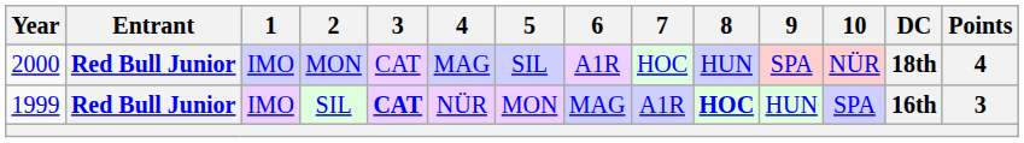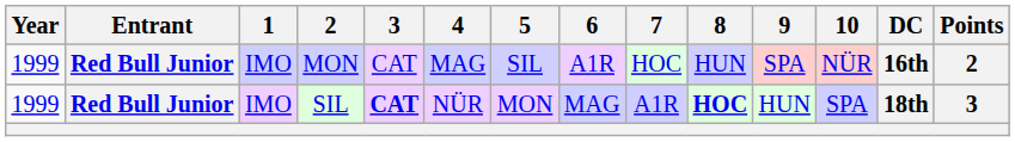row 2 | Year: 2000 -> 1999
row 2 | DC: 18th -> 16th
row 2 | Points: 4 -> 2
row 3 | DC: 16th -> 18th
